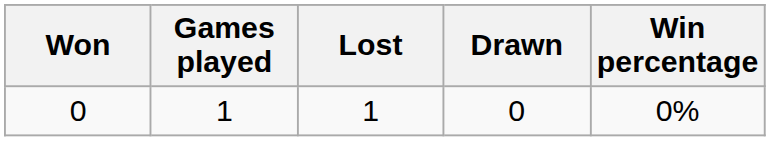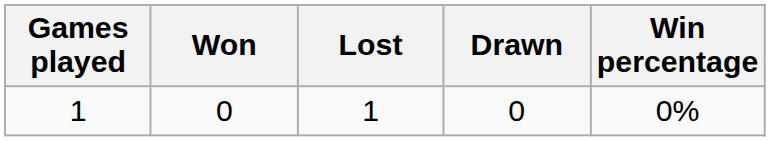columns swapped: Games played <-> Won
